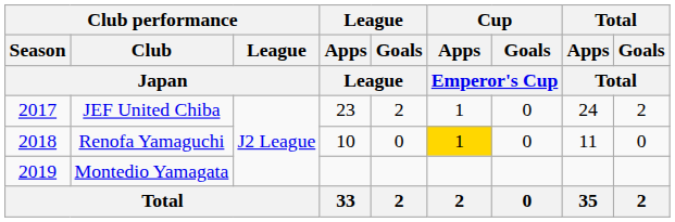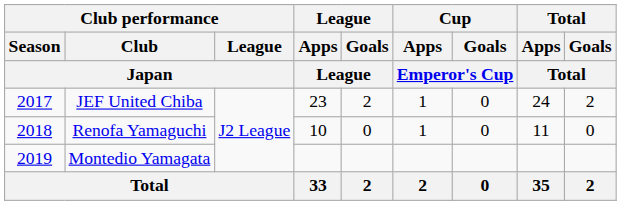Renofa Yamaguchi | Cup / Apps / Emperor's Cup: gold background -> no background
